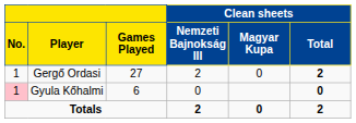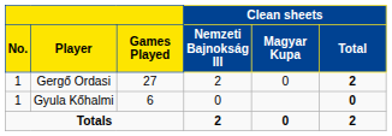Gyula Kőhalmi | No.: pink background -> no background
